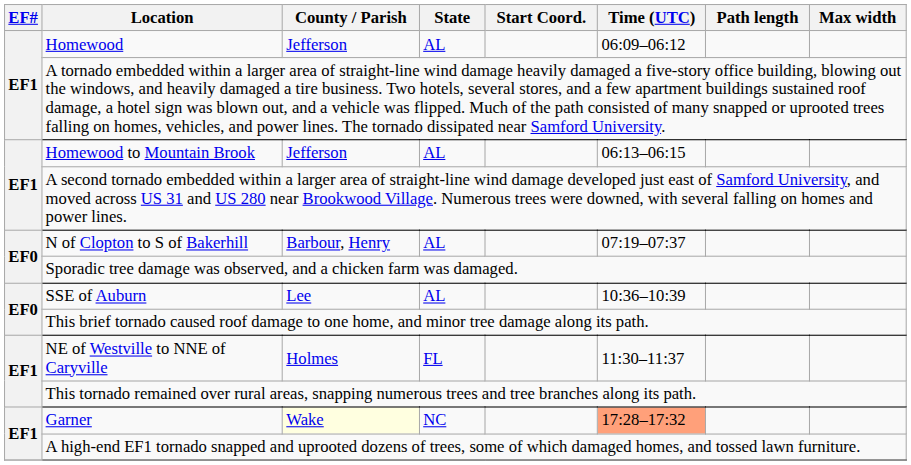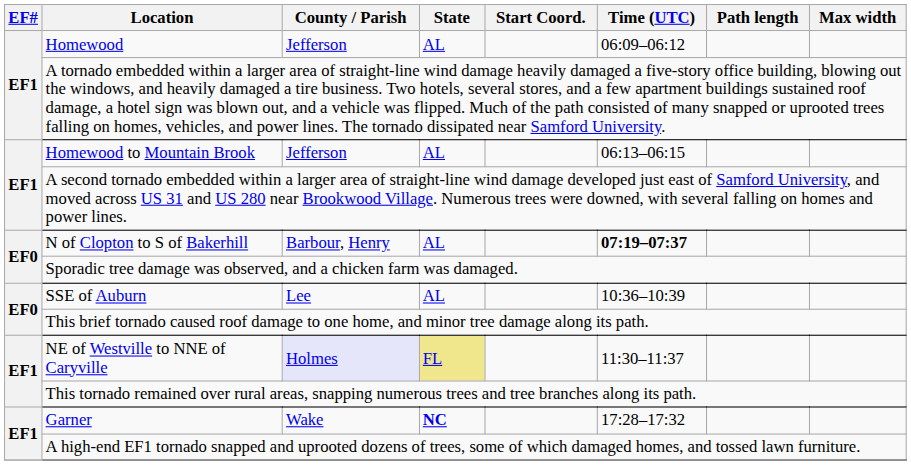N of Clopton to S of Bakerhill | Time (UTC): normal -> bold
NE of Westville to NNE of Caryville | County / Parish: no background -> lavender background
NE of Westville to NNE of Caryville | State: no background -> khaki background
Garner | County / Parish: lightyellow background -> no background
Garner | State: normal -> bold
Garner | Time (UTC): lightsalmon background -> no background
